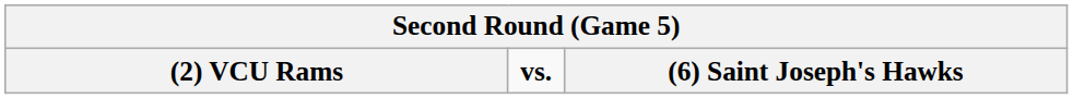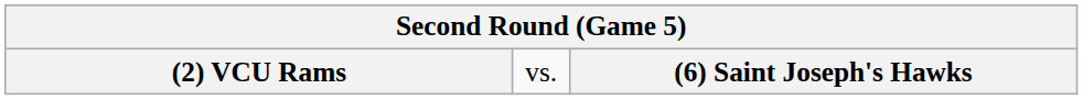(2) VCU Rams | column 2: bold -> normal
